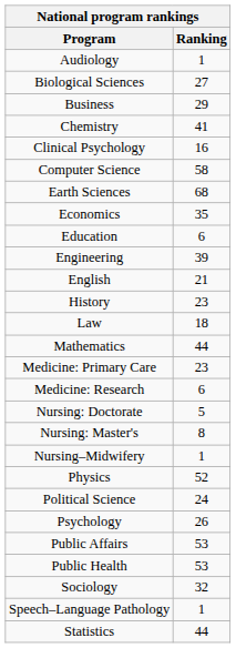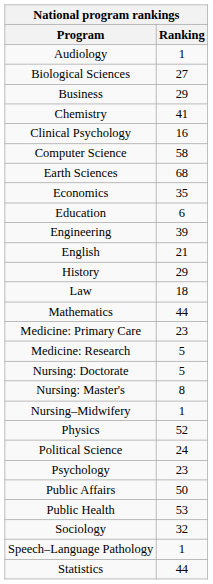History | Ranking: 23 -> 29
Medicine: Research | Ranking: 6 -> 5
Psychology | Ranking: 26 -> 23
Public Affairs | Ranking: 53 -> 50
